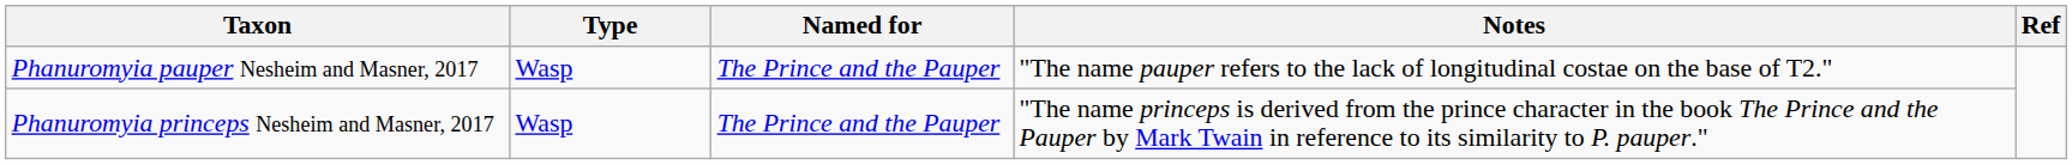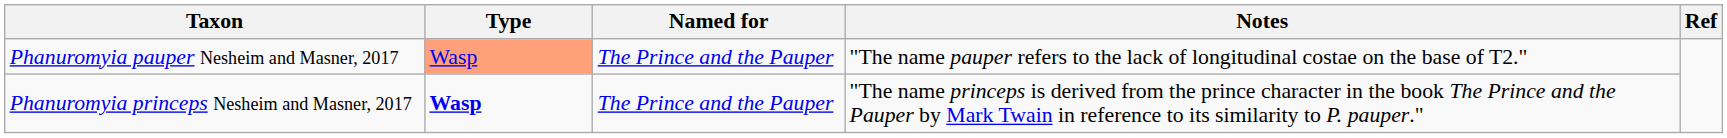Phanuromyia pauper Nesheim and Masner, 2017 | Type: no background -> lightsalmon background
Phanuromyia princeps Nesheim and Masner, 2017 | Type: normal -> bold
